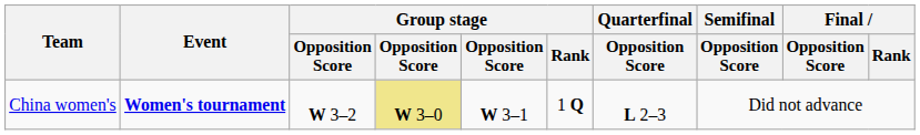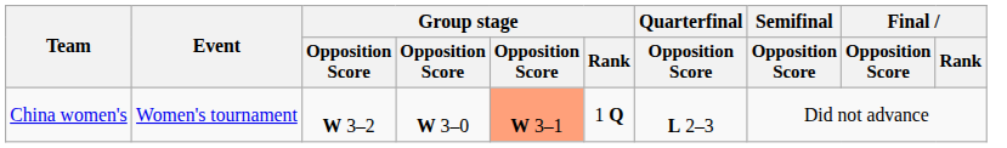China women's | Event: bold -> normal
China women's | column 4: khaki background -> no background
China women's | column 5: no background -> lightsalmon background
